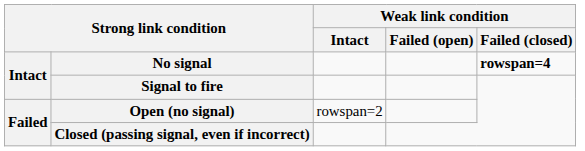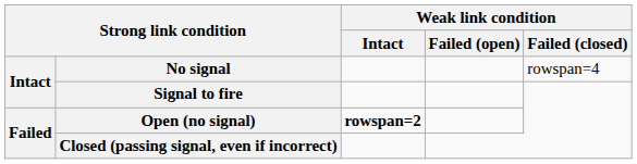No signal | Weak link condition / Failed (closed): bold -> normal
Open (no signal) | Weak link condition / Intact: normal -> bold
